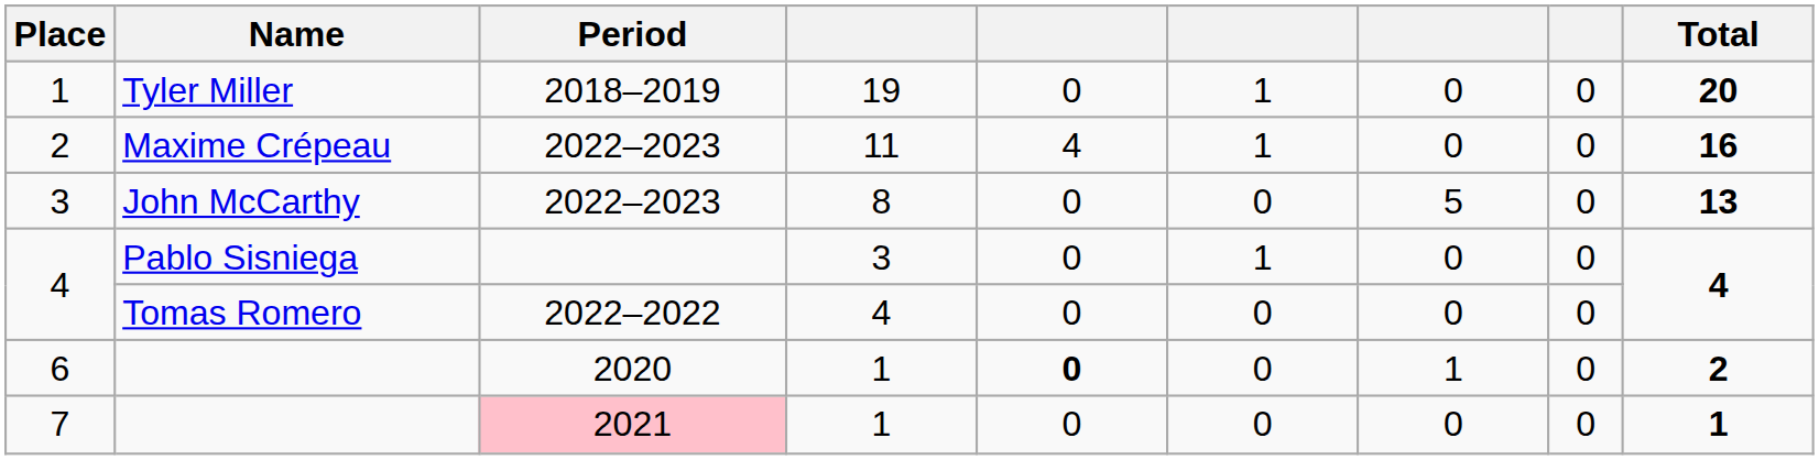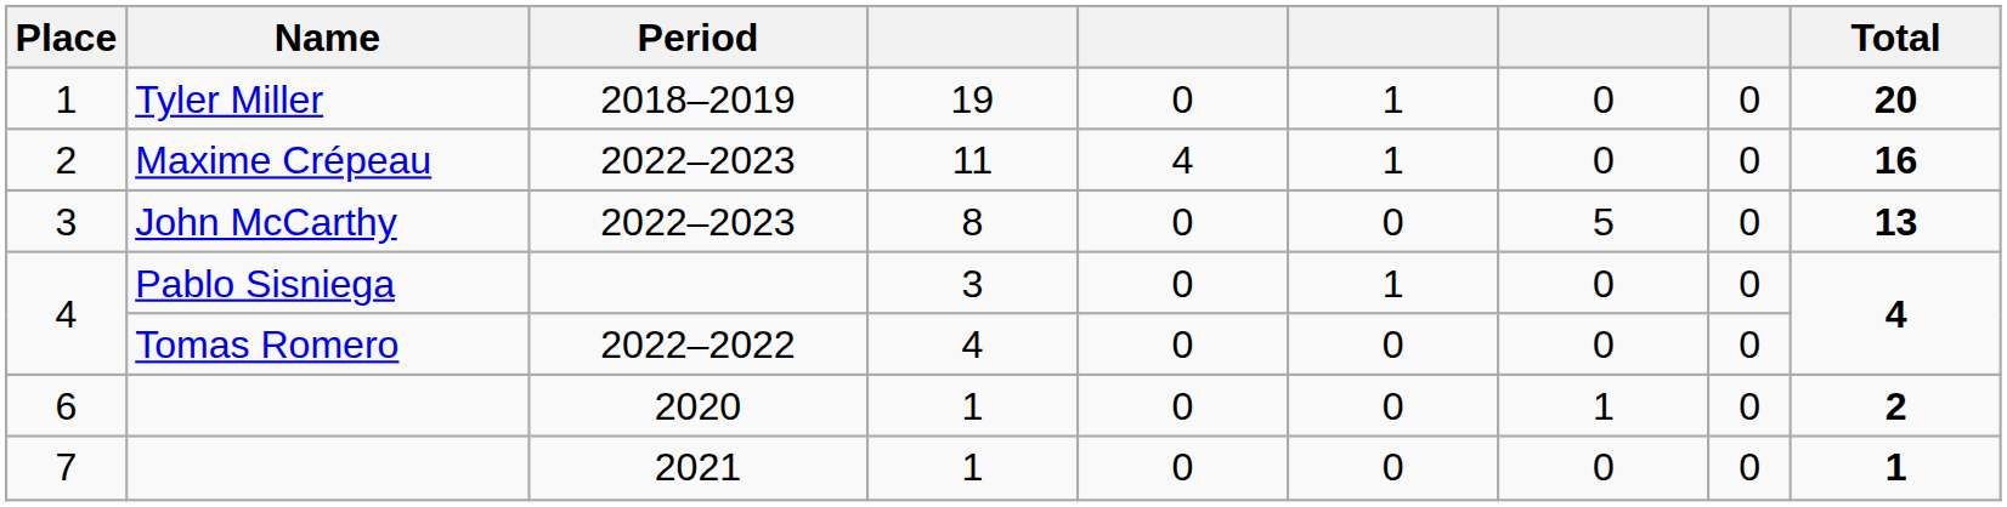6 | column 5: bold -> normal
7 | Period: pink background -> no background
